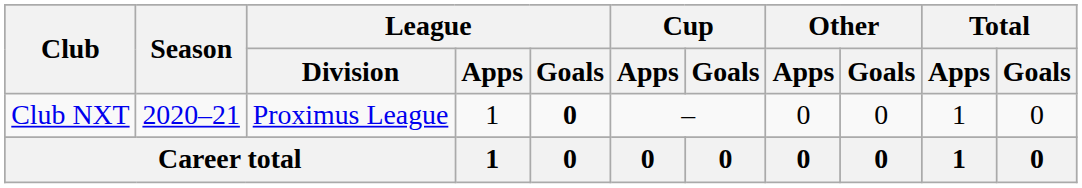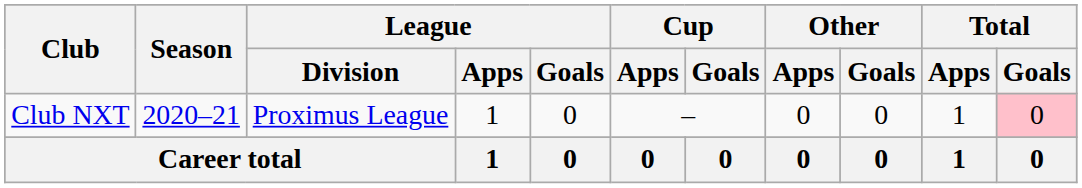Club NXT | League / Goals: bold -> normal
Club NXT | Total / Goals: no background -> pink background
